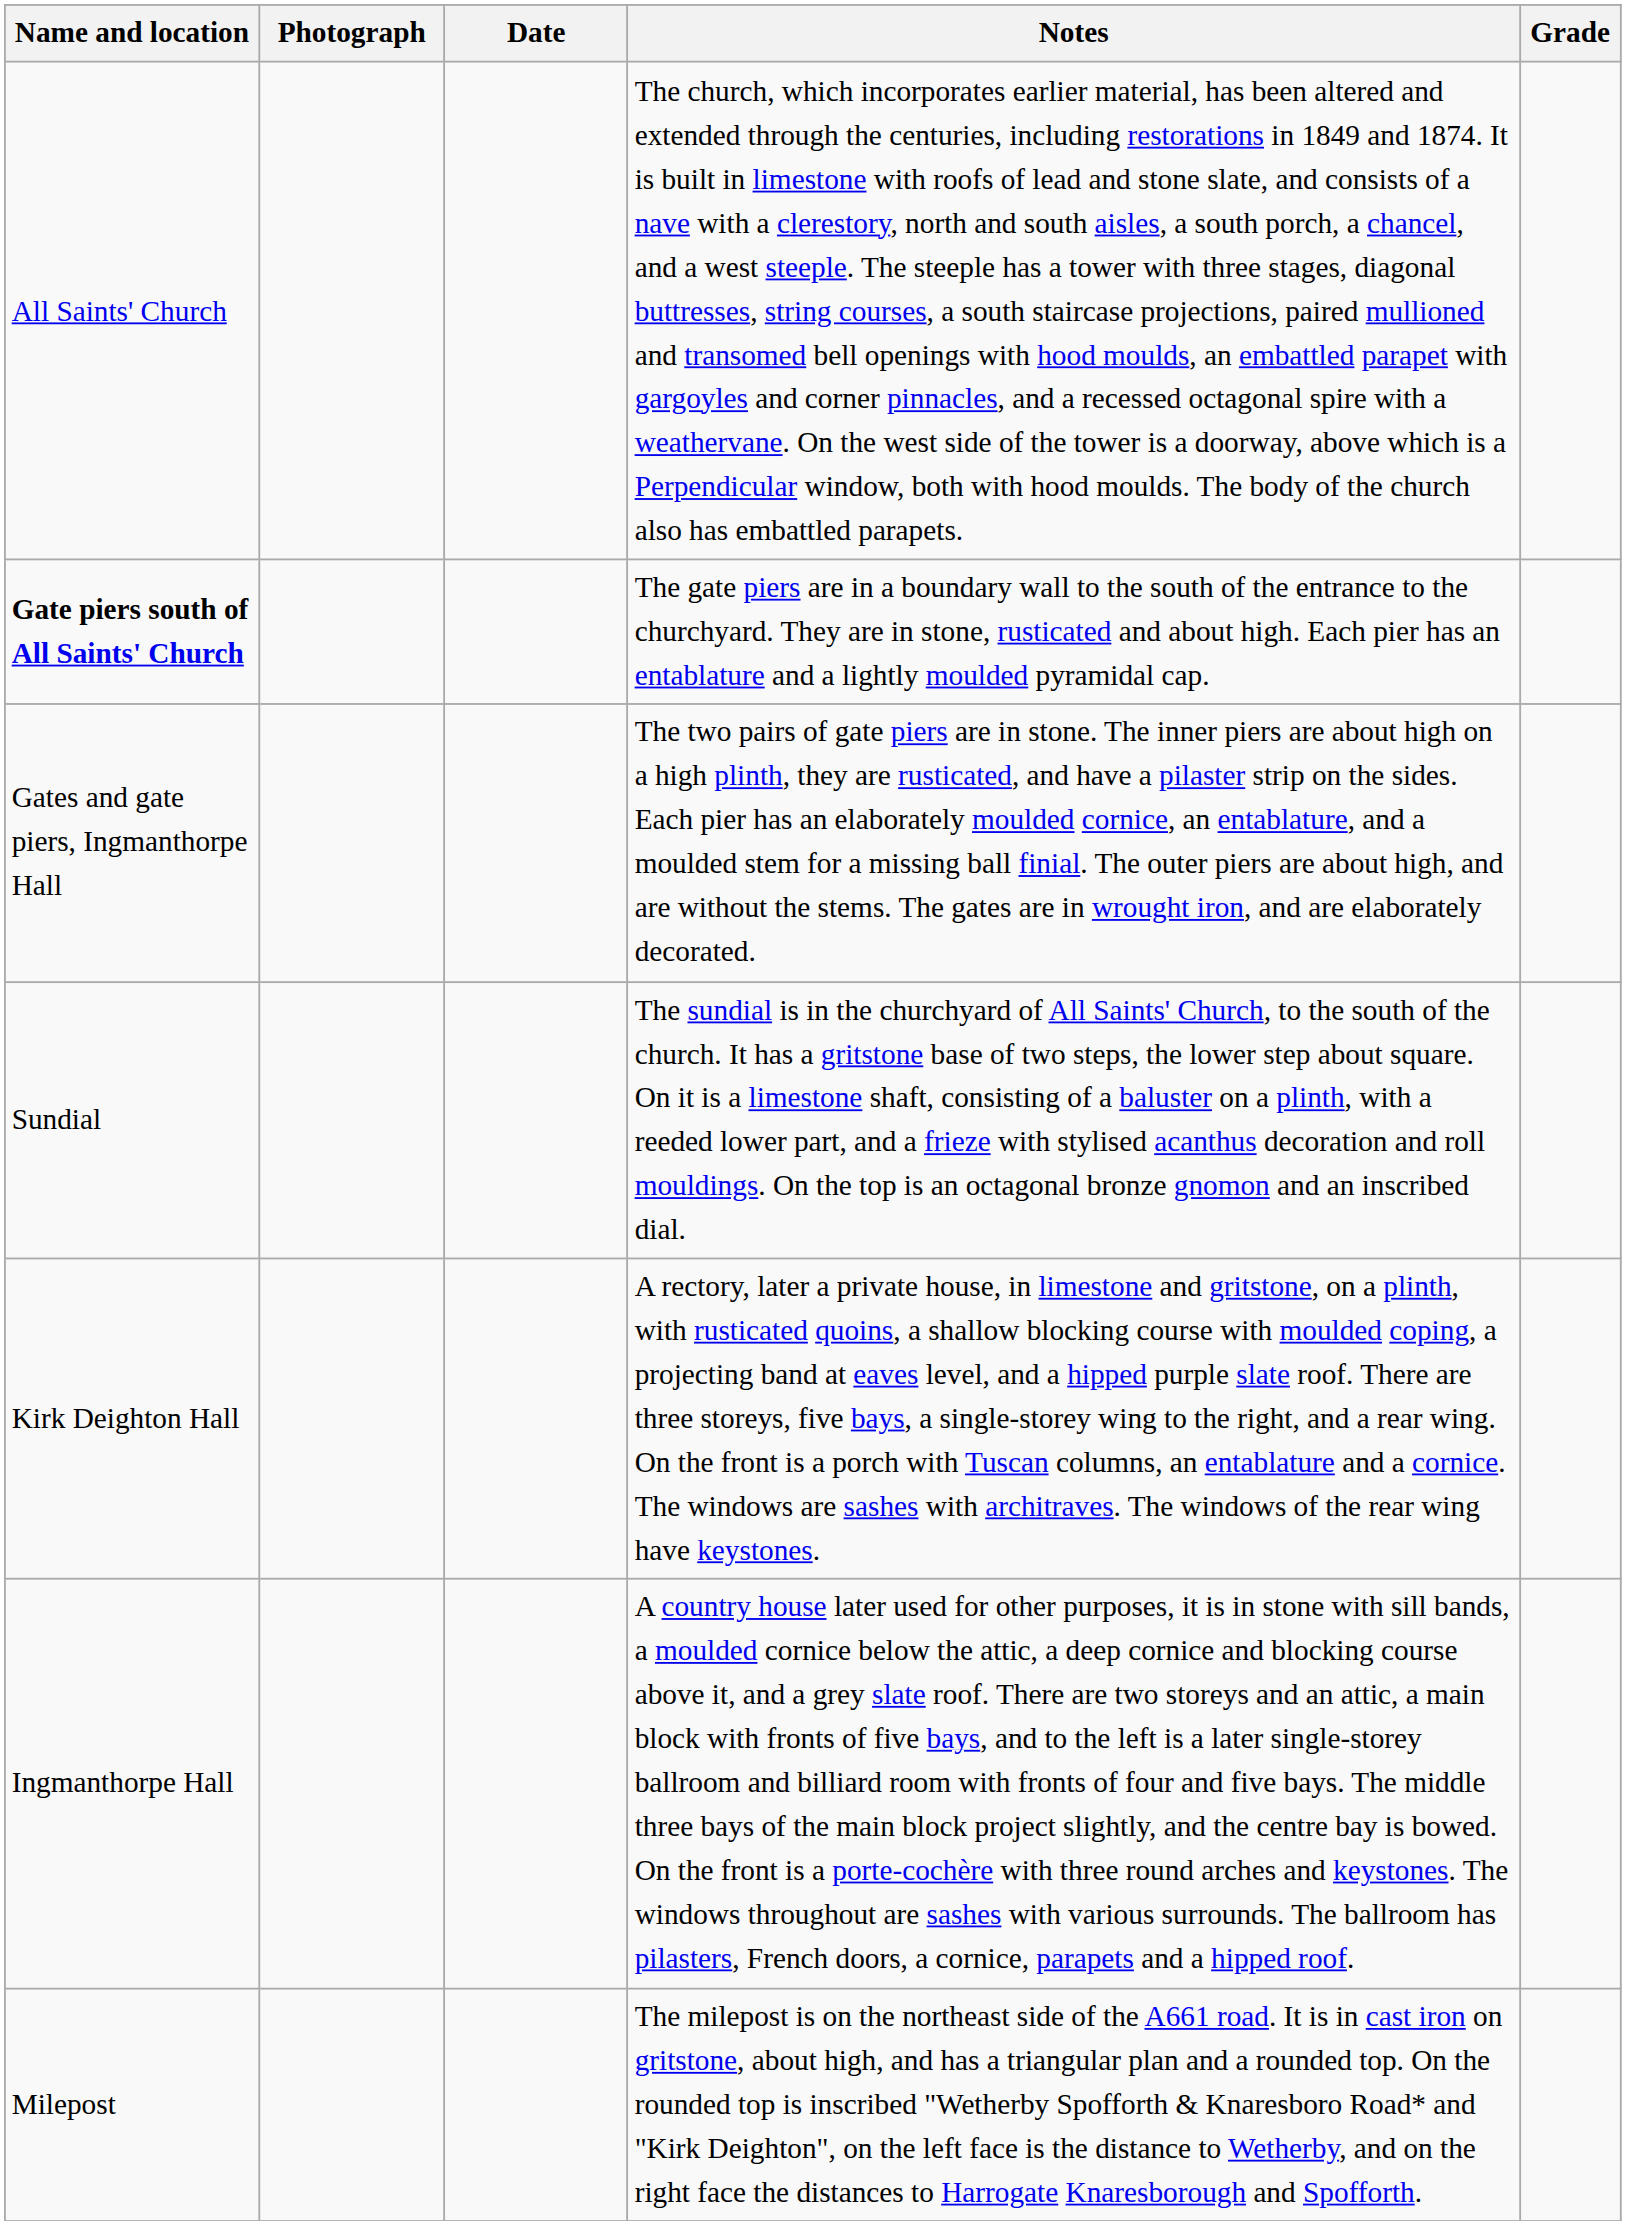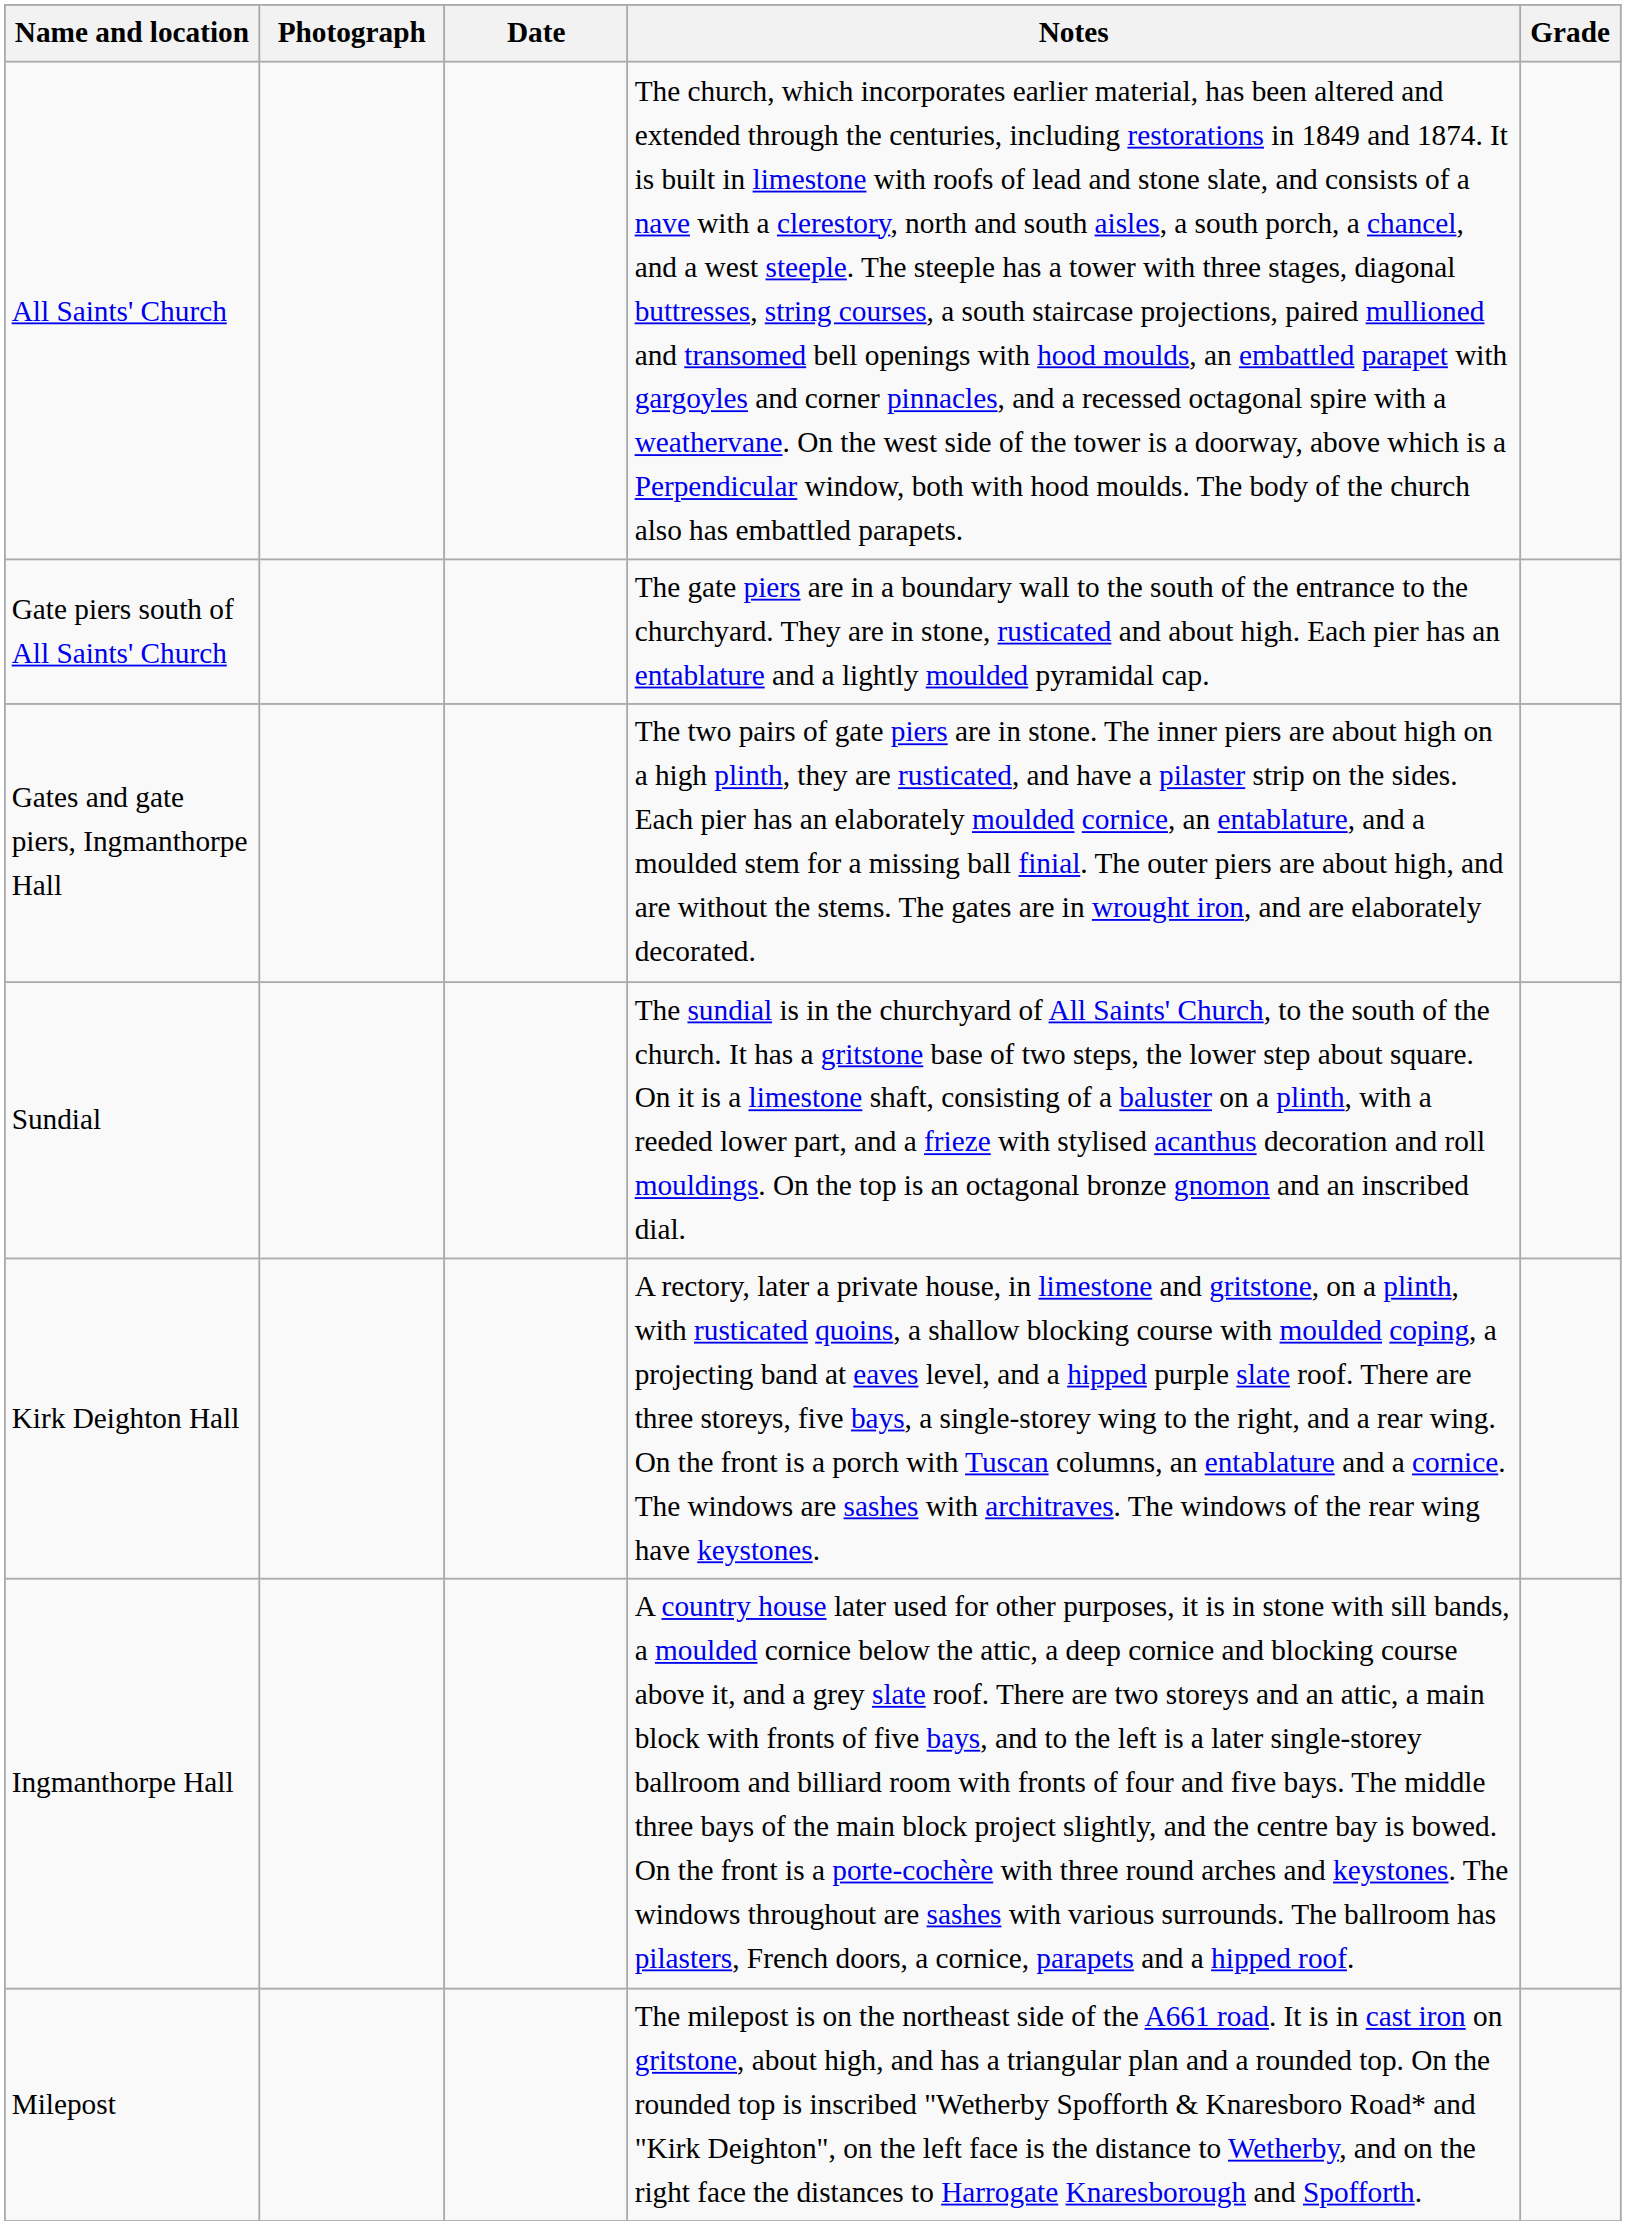Gate piers south of All Saints' Church | Name and location: bold -> normal
